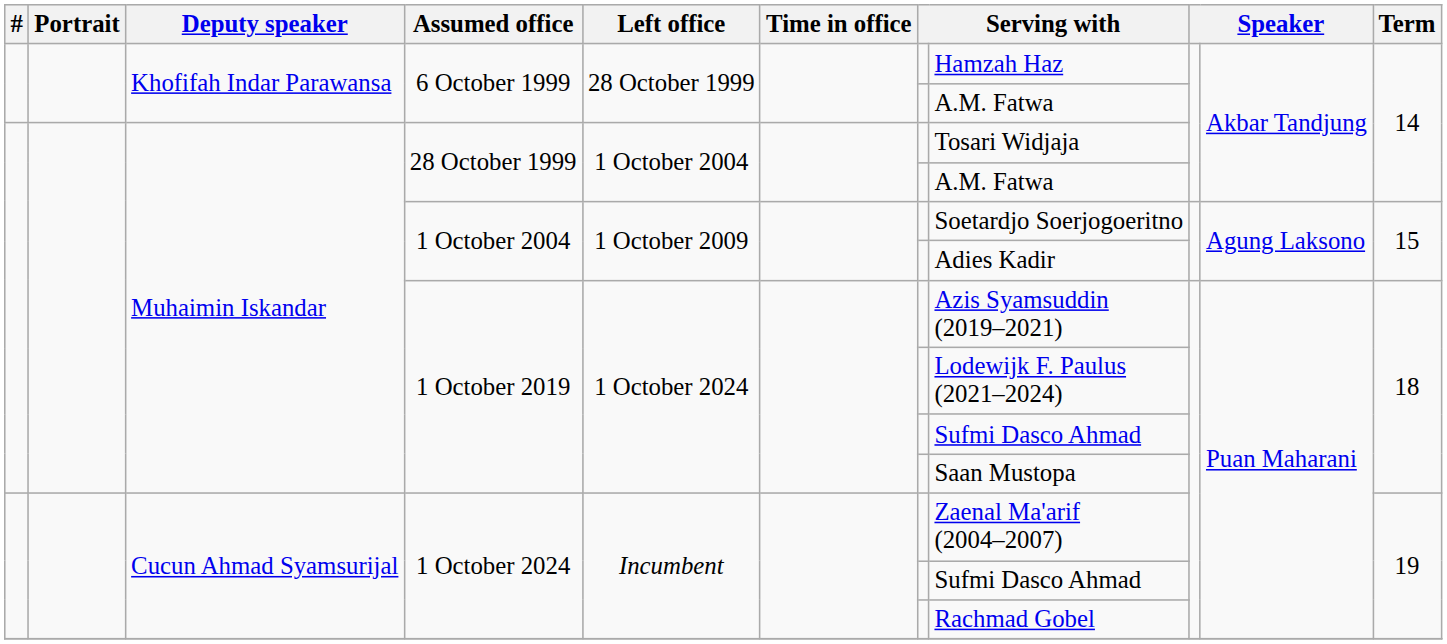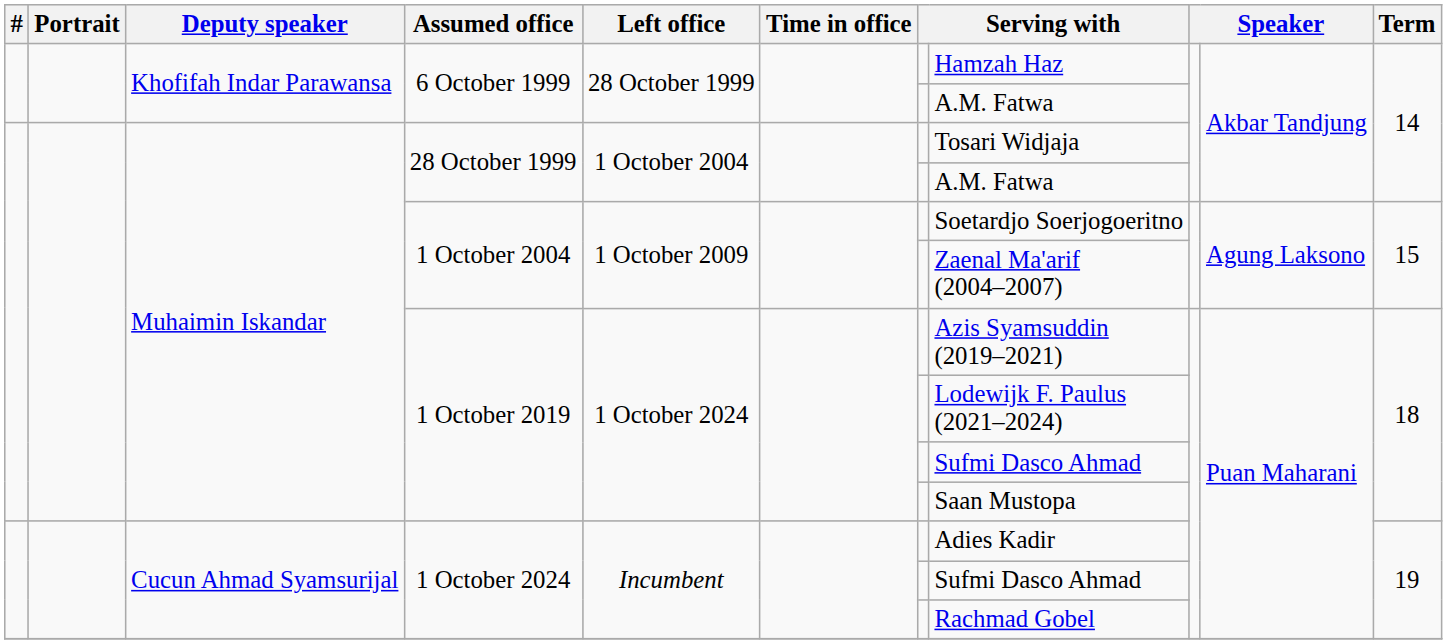row 7 | column 8: Adies Kadir -> Zaenal Ma'arif (2004–2007)
row 12 | column 8: Zaenal Ma'arif (2004–2007) -> Adies Kadir
